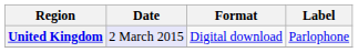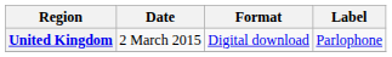United Kingdom | Date: lavender background -> no background
